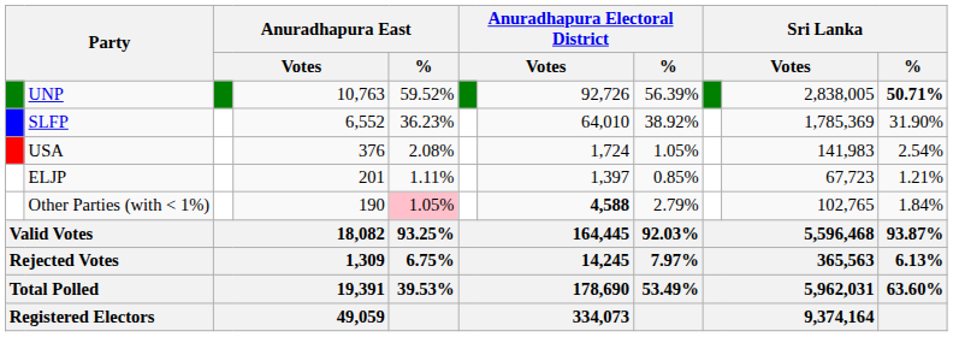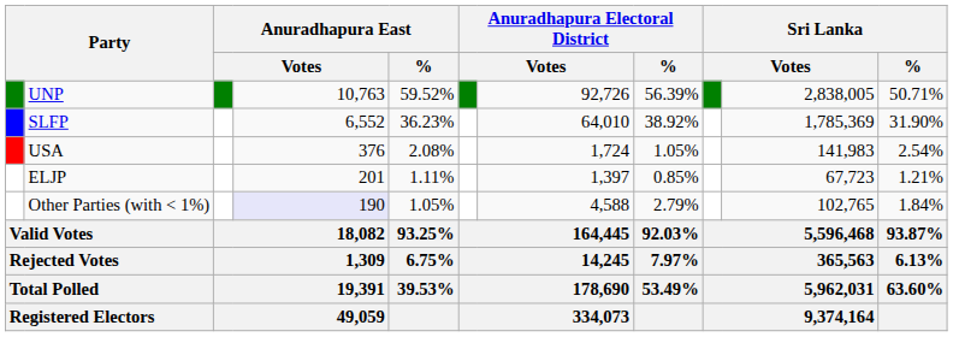UNP | Sri Lanka / %: bold -> normal
Other Parties (with < 1%) | column 4: no background -> lavender background
Other Parties (with < 1%) | Anuradhapura East / %: pink background -> no background
Other Parties (with < 1%) | column 7: bold -> normal
